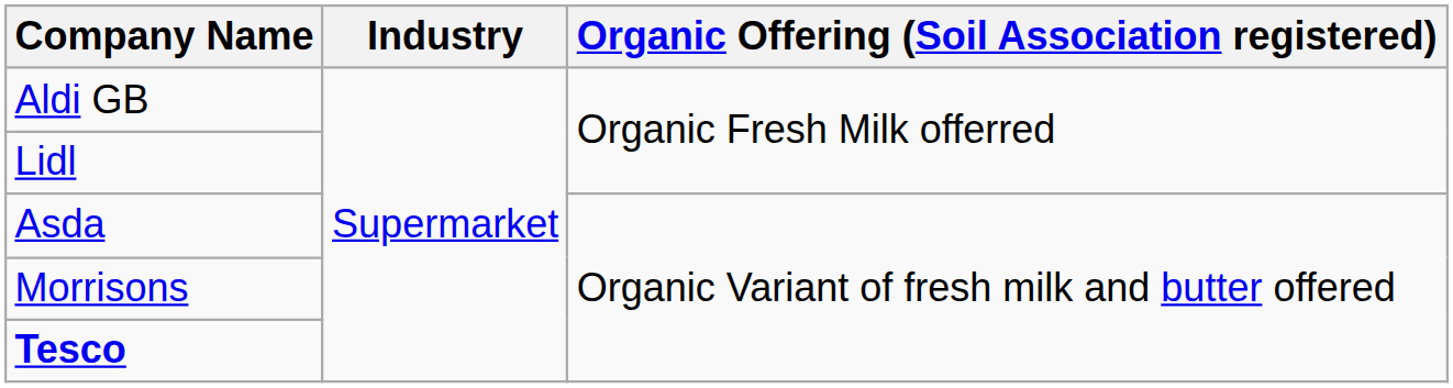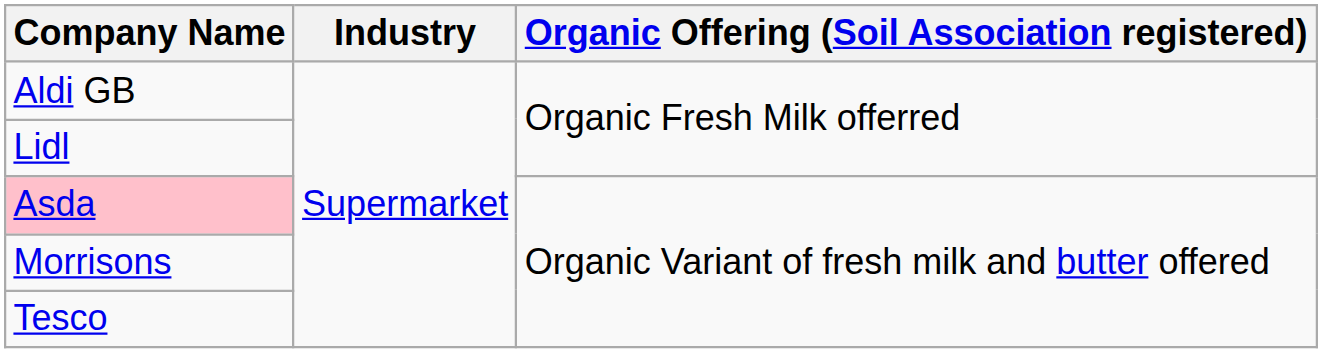Asda | Company Name: no background -> pink background
Tesco | Company Name: bold -> normal
